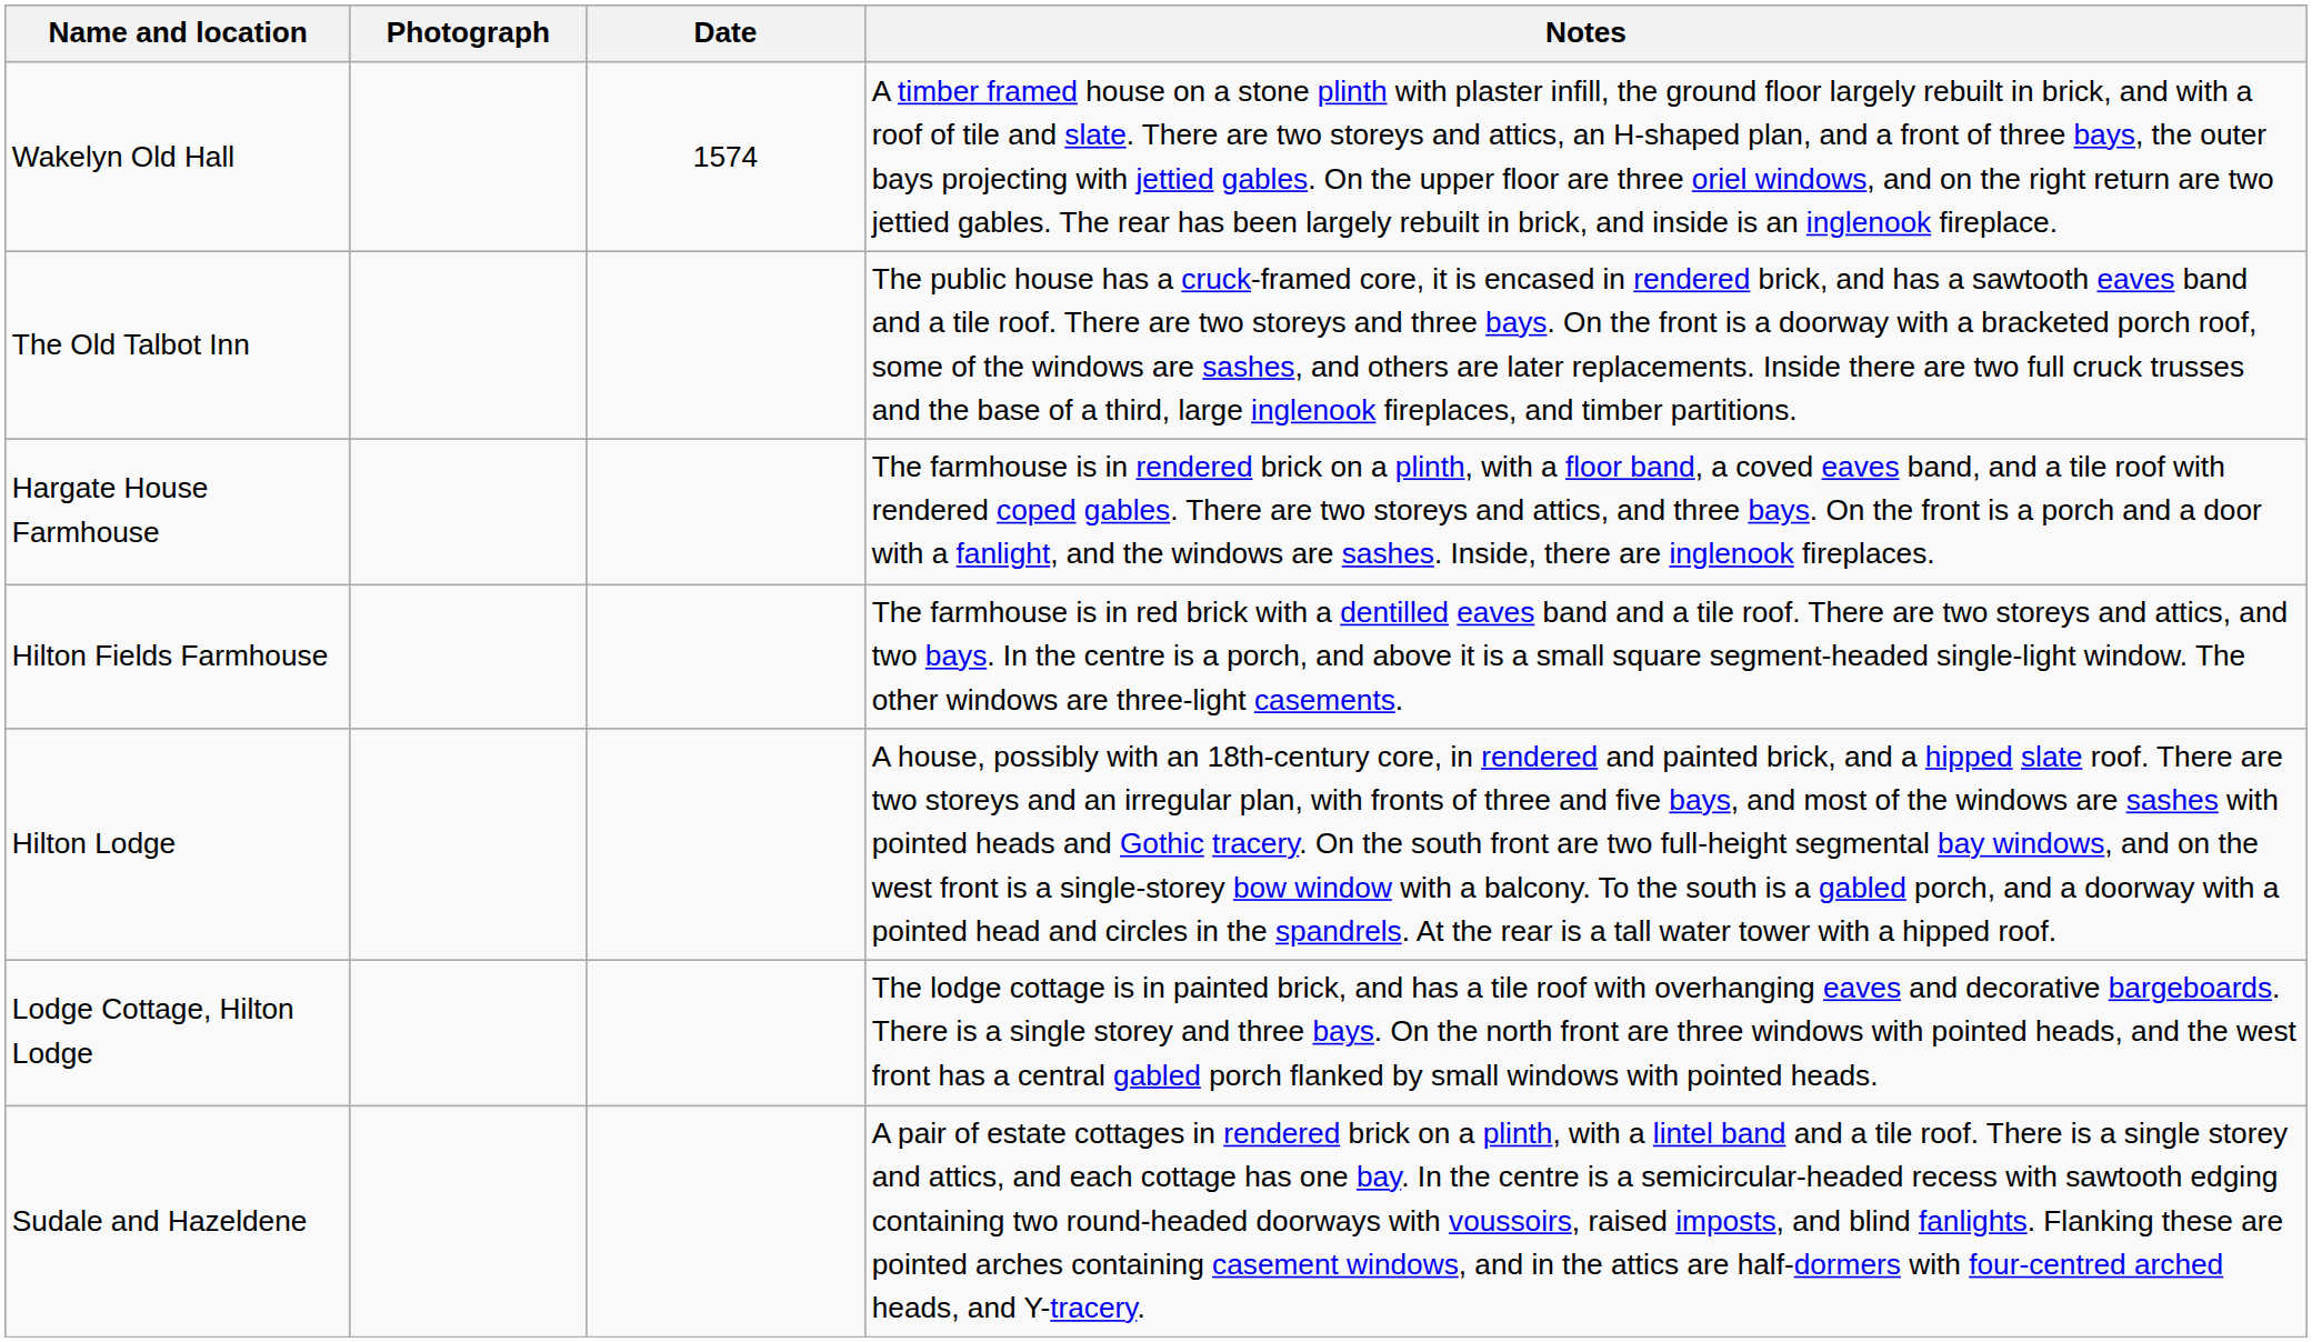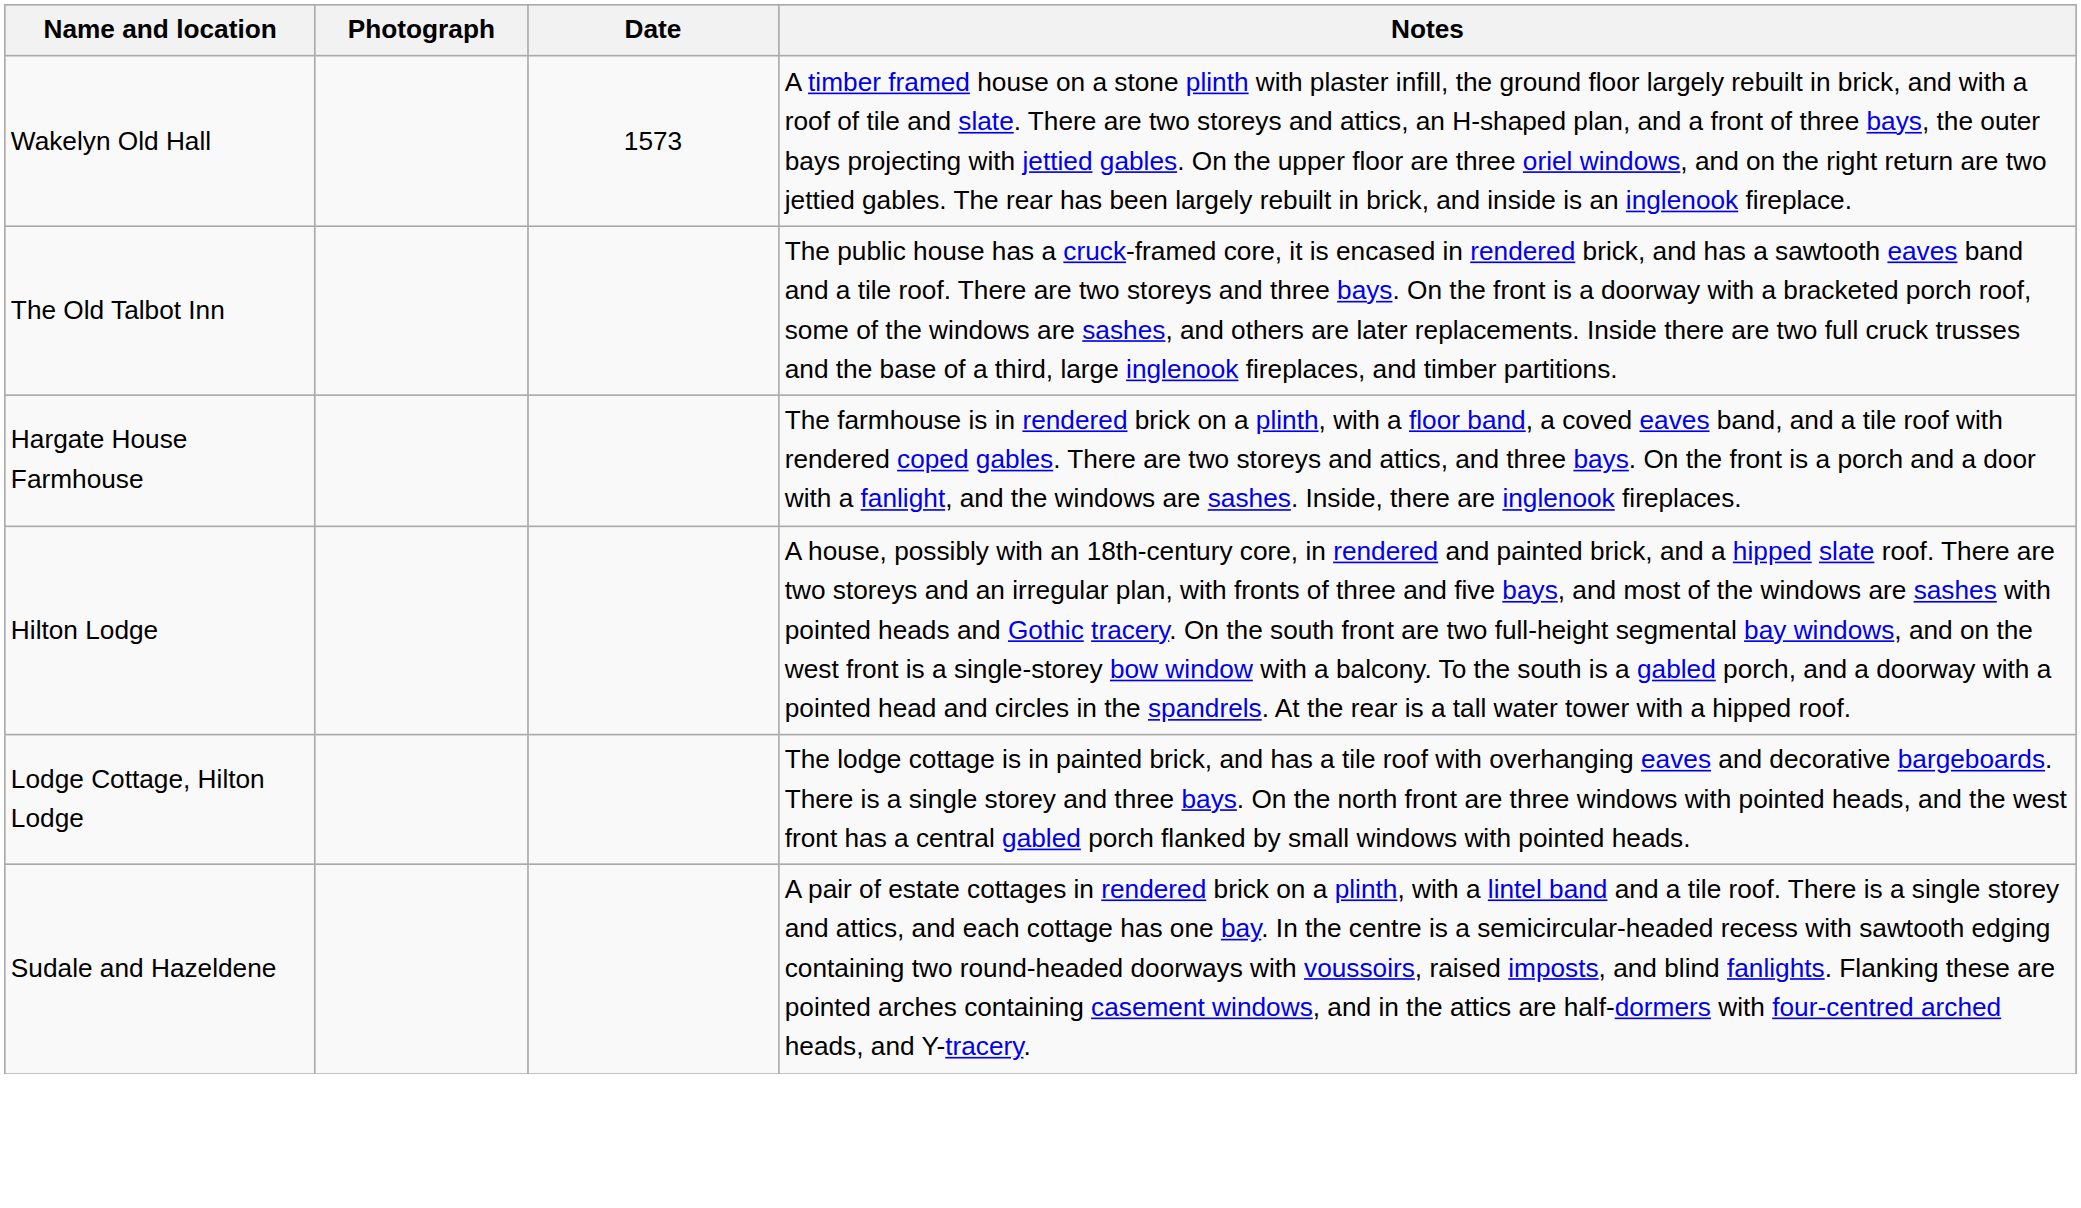Wakelyn Old Hall | Date: 1574 -> 1573
- row: Hilton Fields Farmhouse | The farmhouse is in red brick with a dentilled eaves band and a tile roof. There are two storeys and attics, and two bays. In the centre is a porch, and above it is a small square segment-headed single-light window. The other windows are three-light casements.
